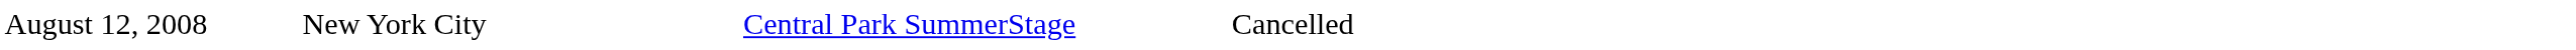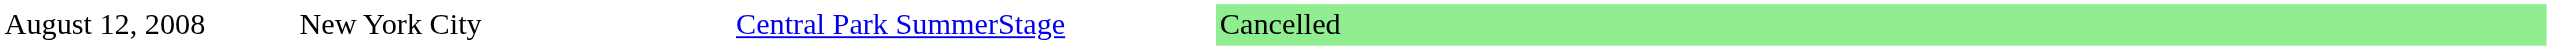August 12, 2008 | column 4: no background -> lightgreen background
